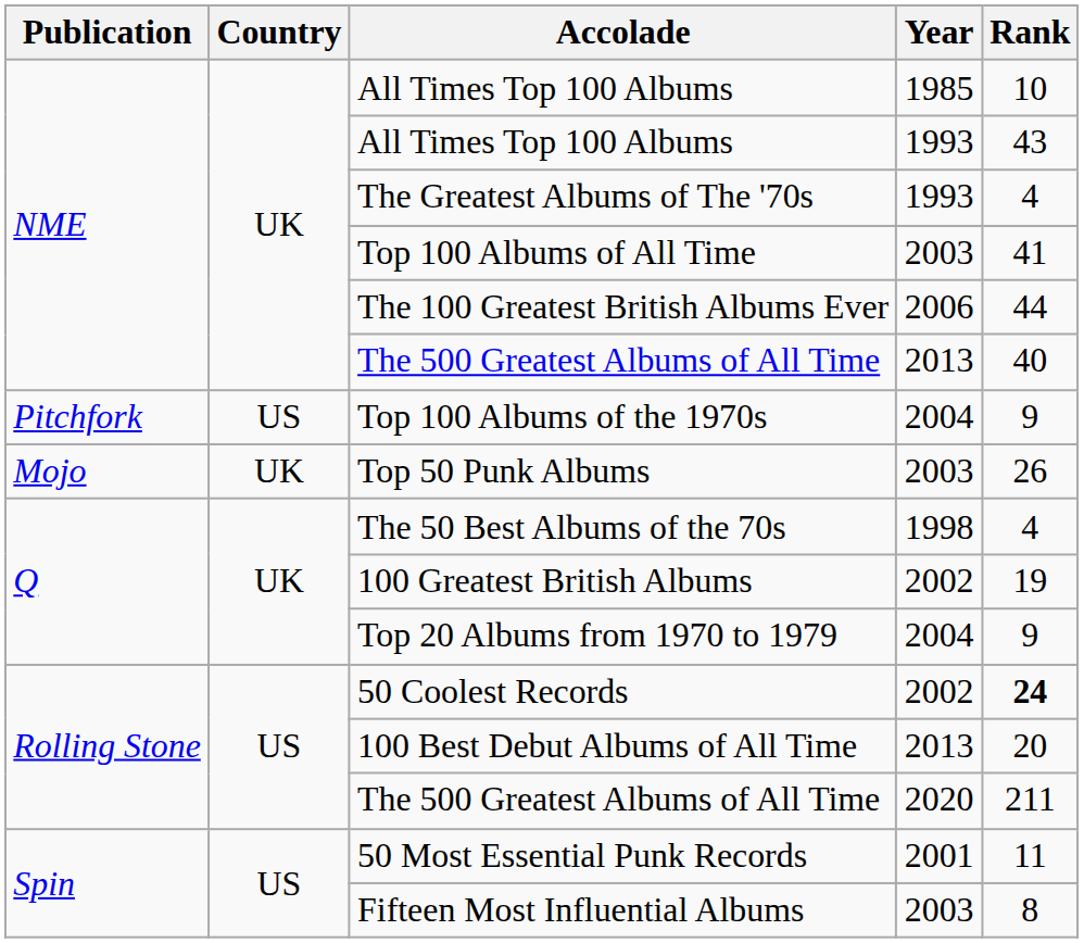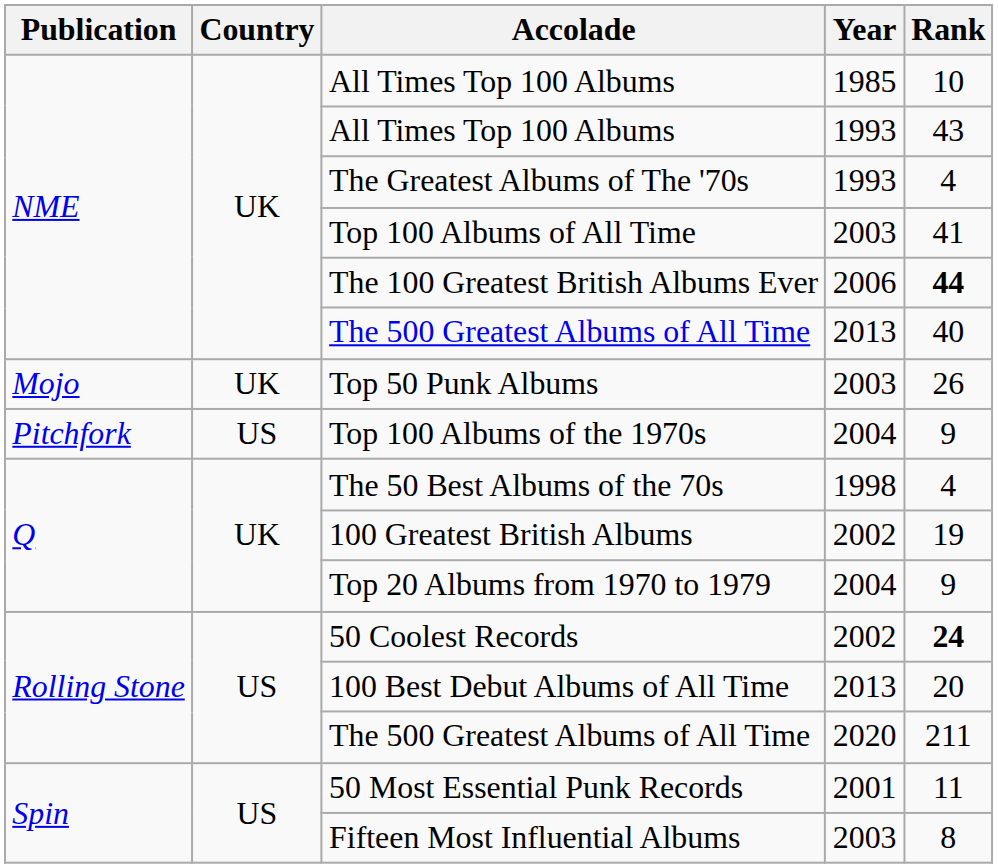The 100 Greatest British Albums Ever | Rank: normal -> bold
rows swapped: Top 50 Punk Albums <-> Top 100 Albums of the 1970s
